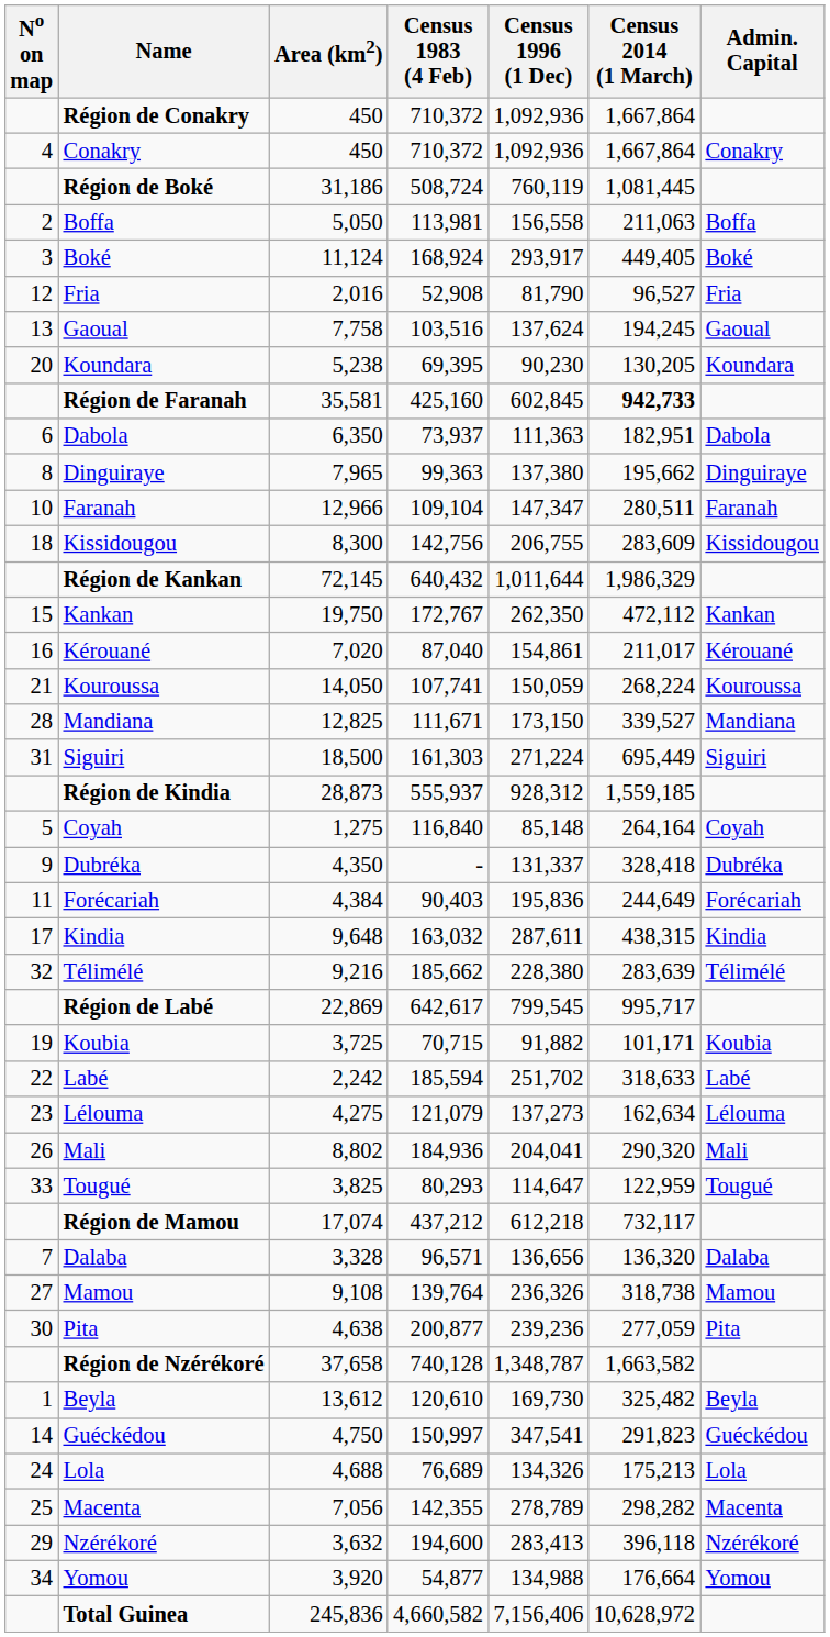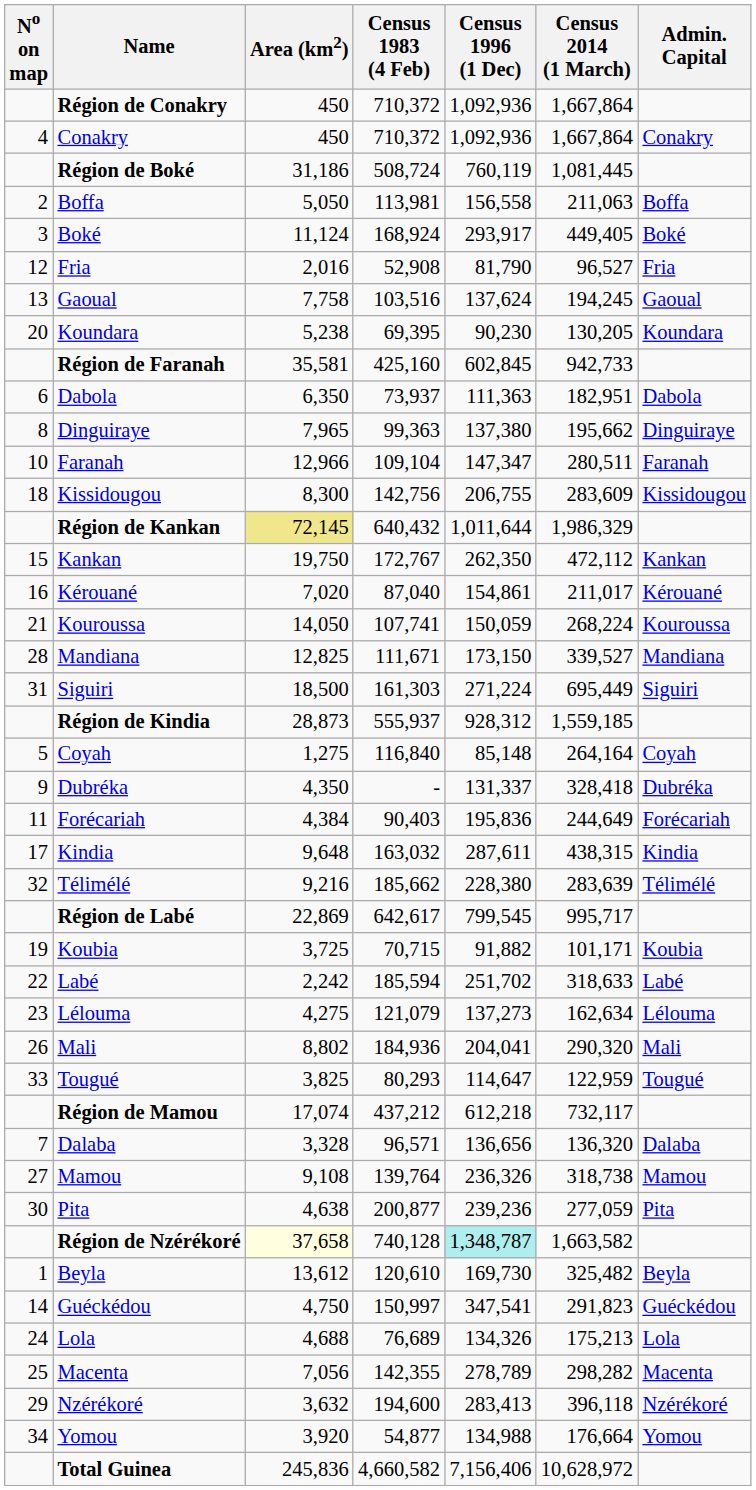Région de Faranah | Census 2014 (1 March): bold -> normal
Région de Kankan | Area (km2): no background -> khaki background
Région de Nzérékoré | Area (km2): no background -> lightyellow background
Région de Nzérékoré | Census 1996 (1 Dec): no background -> paleturquoise background
